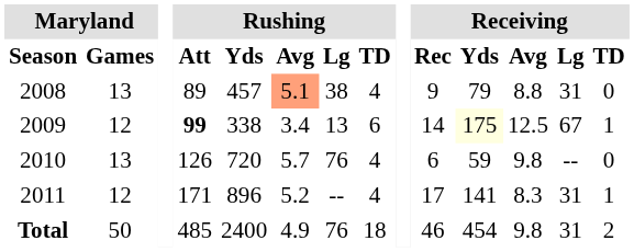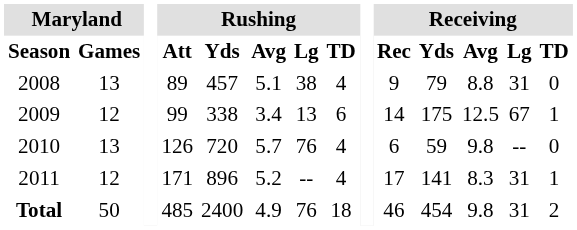2008 | Rushing / Avg: lightsalmon background -> no background
2009 | Rushing / Att: bold -> normal
2009 | Receiving / Yds: lightyellow background -> no background
